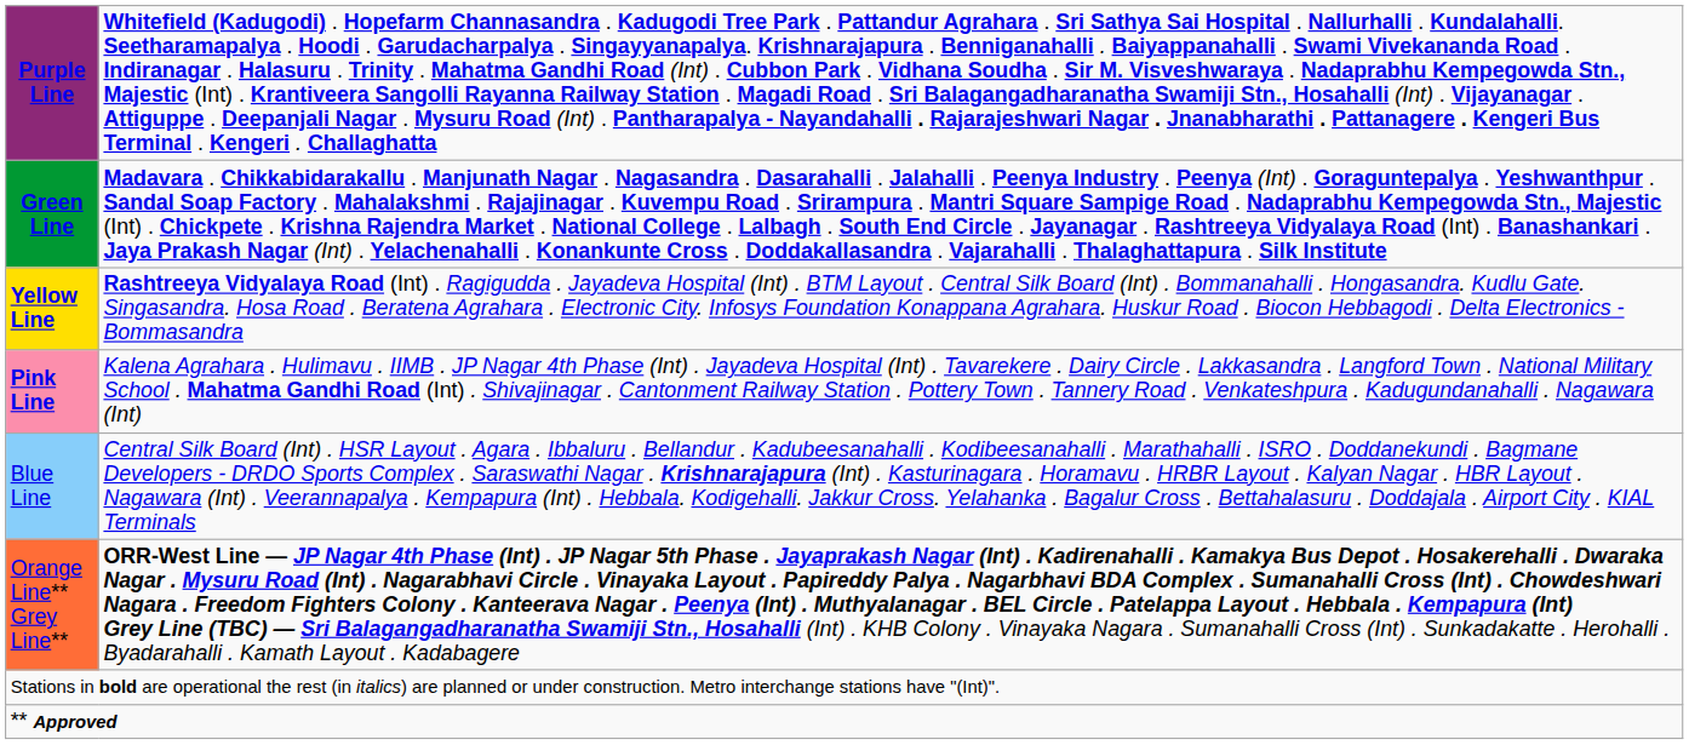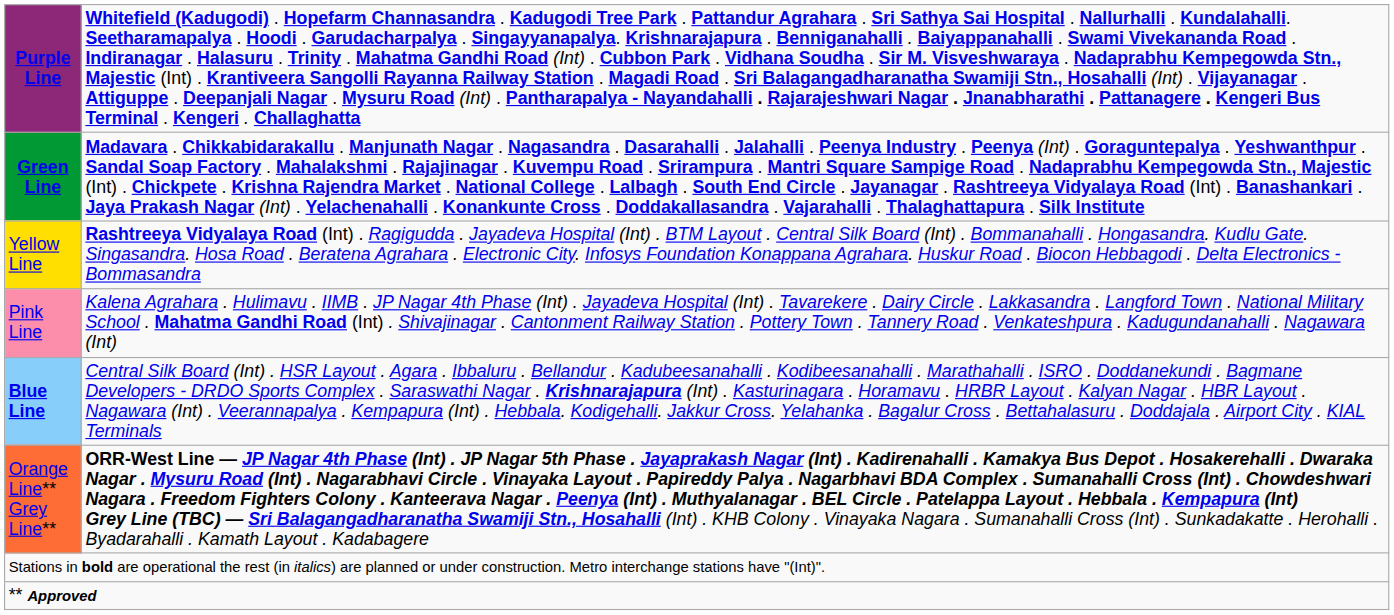Yellow Line | column 1: bold -> normal
Pink Line | column 1: bold -> normal
Blue Line | column 1: normal -> bold
